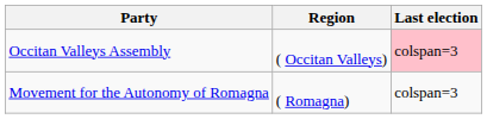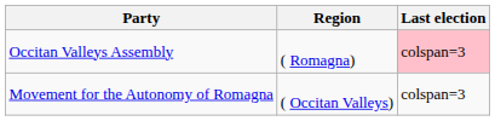Occitan Valleys Assembly | Region: ( Occitan Valleys) -> ( Romagna)
Movement for the Autonomy of Romagna | Region: ( Romagna) -> ( Occitan Valleys)
